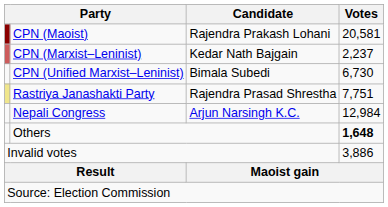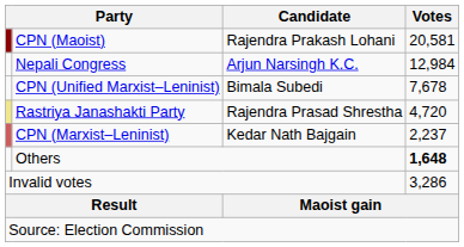rows swapped: Nepali Congress <-> CPN (Marxist–Leninist)
CPN (Unified Marxist–Leninist) | Votes: 6,730 -> 7,678
Rastriya Janashakti Party | Votes: 7,751 -> 4,720
Invalid votes | Votes: 3,886 -> 3,286
